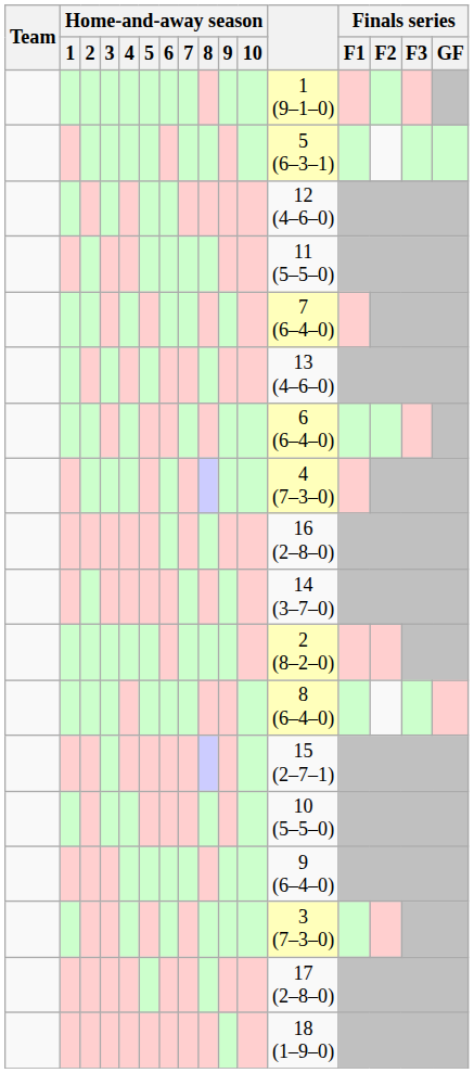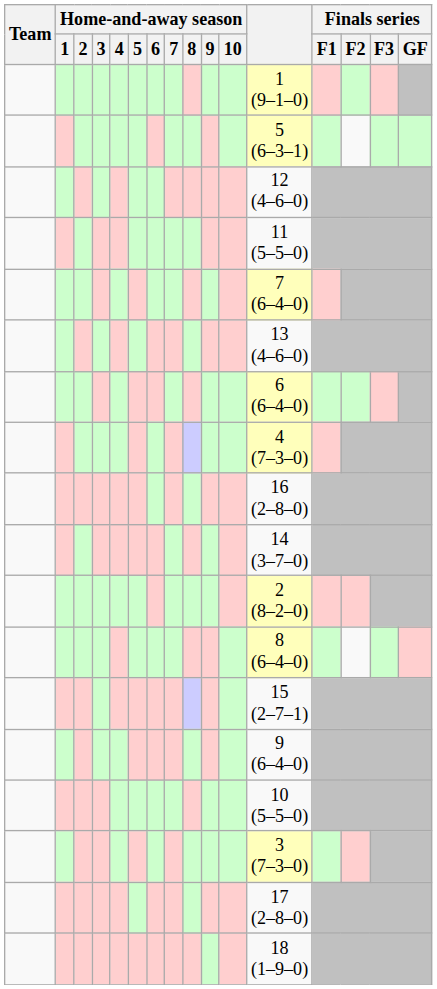row 16 | column 12: 10 (5–5–0) -> 9 (6–4–0)
row 17 | column 12: 9 (6–4–0) -> 10 (5–5–0)
